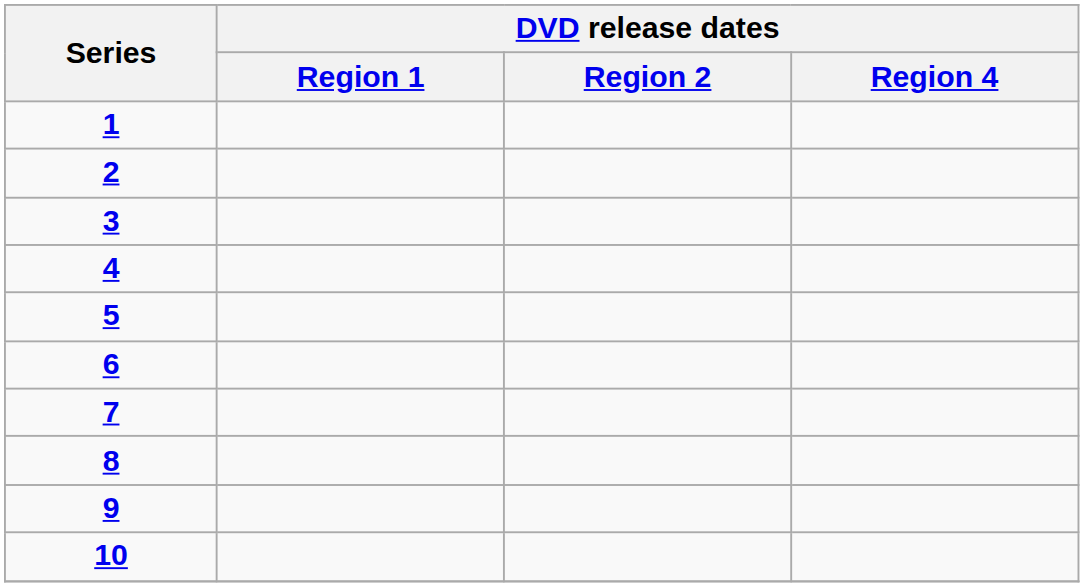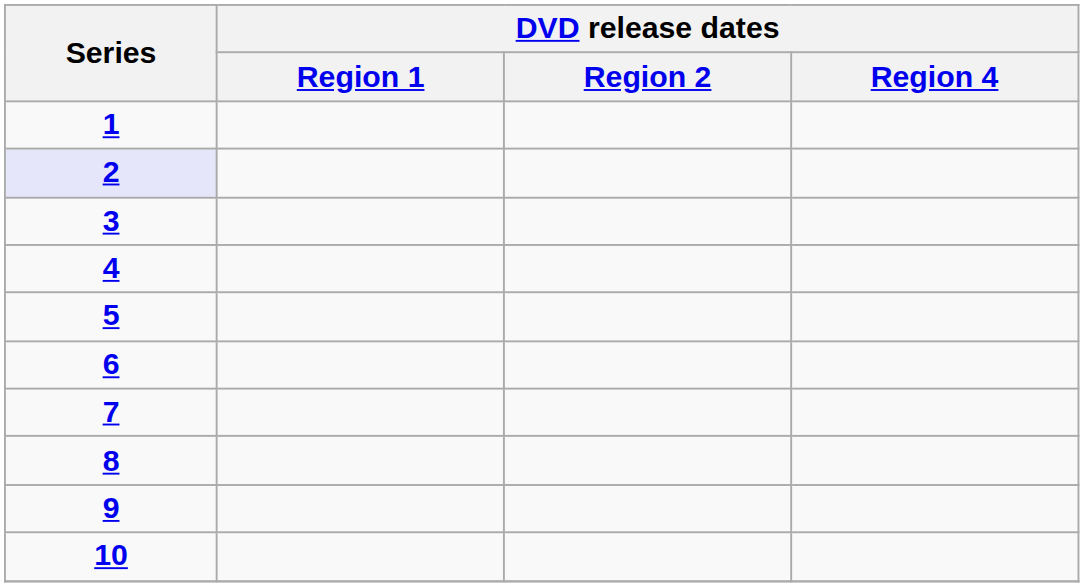2 | Series: no background -> lavender background
